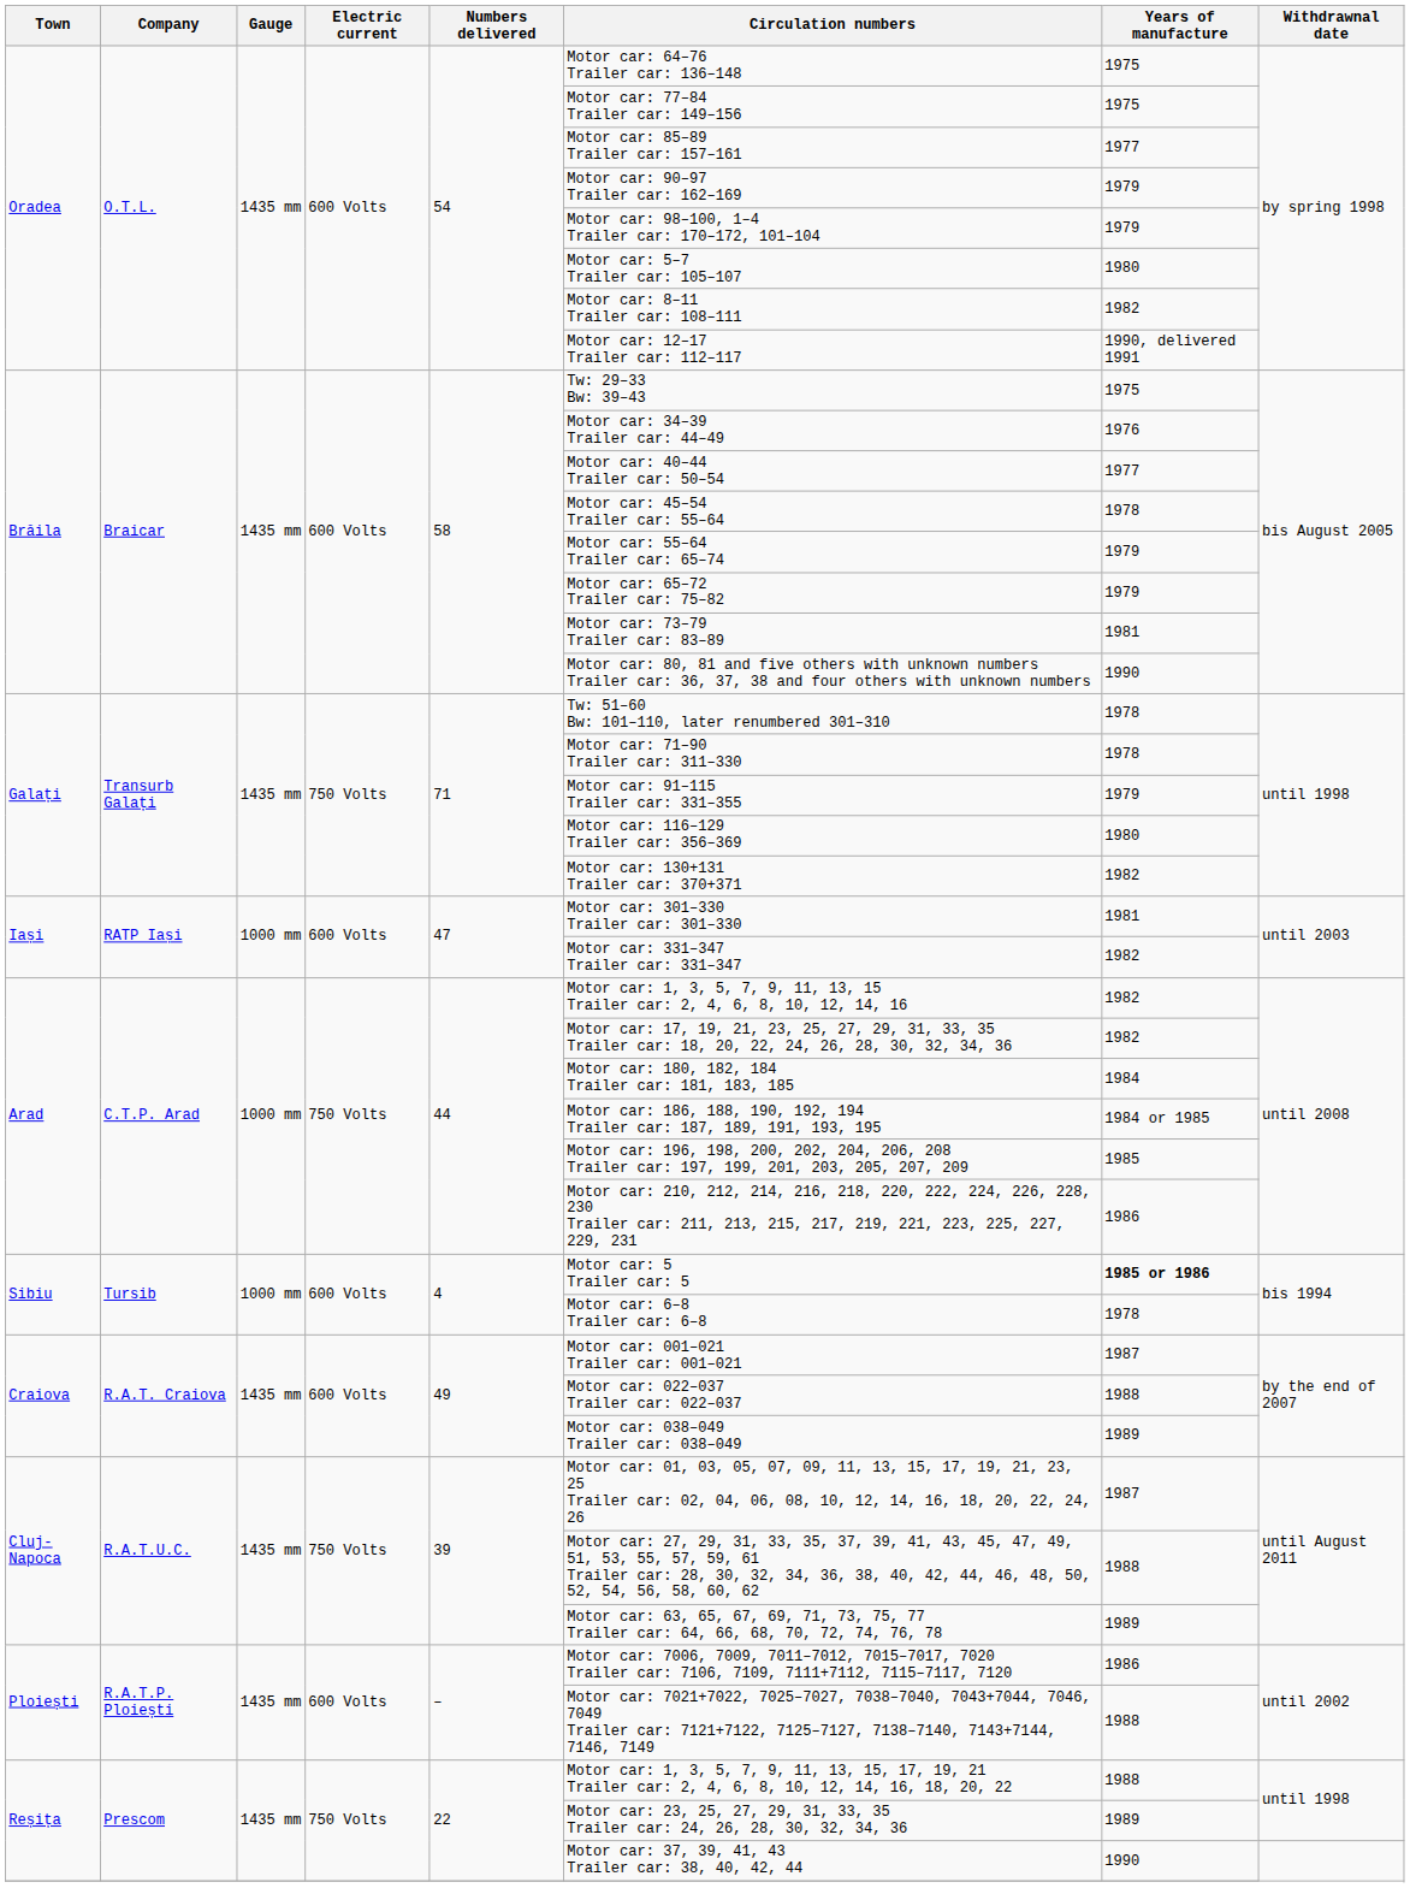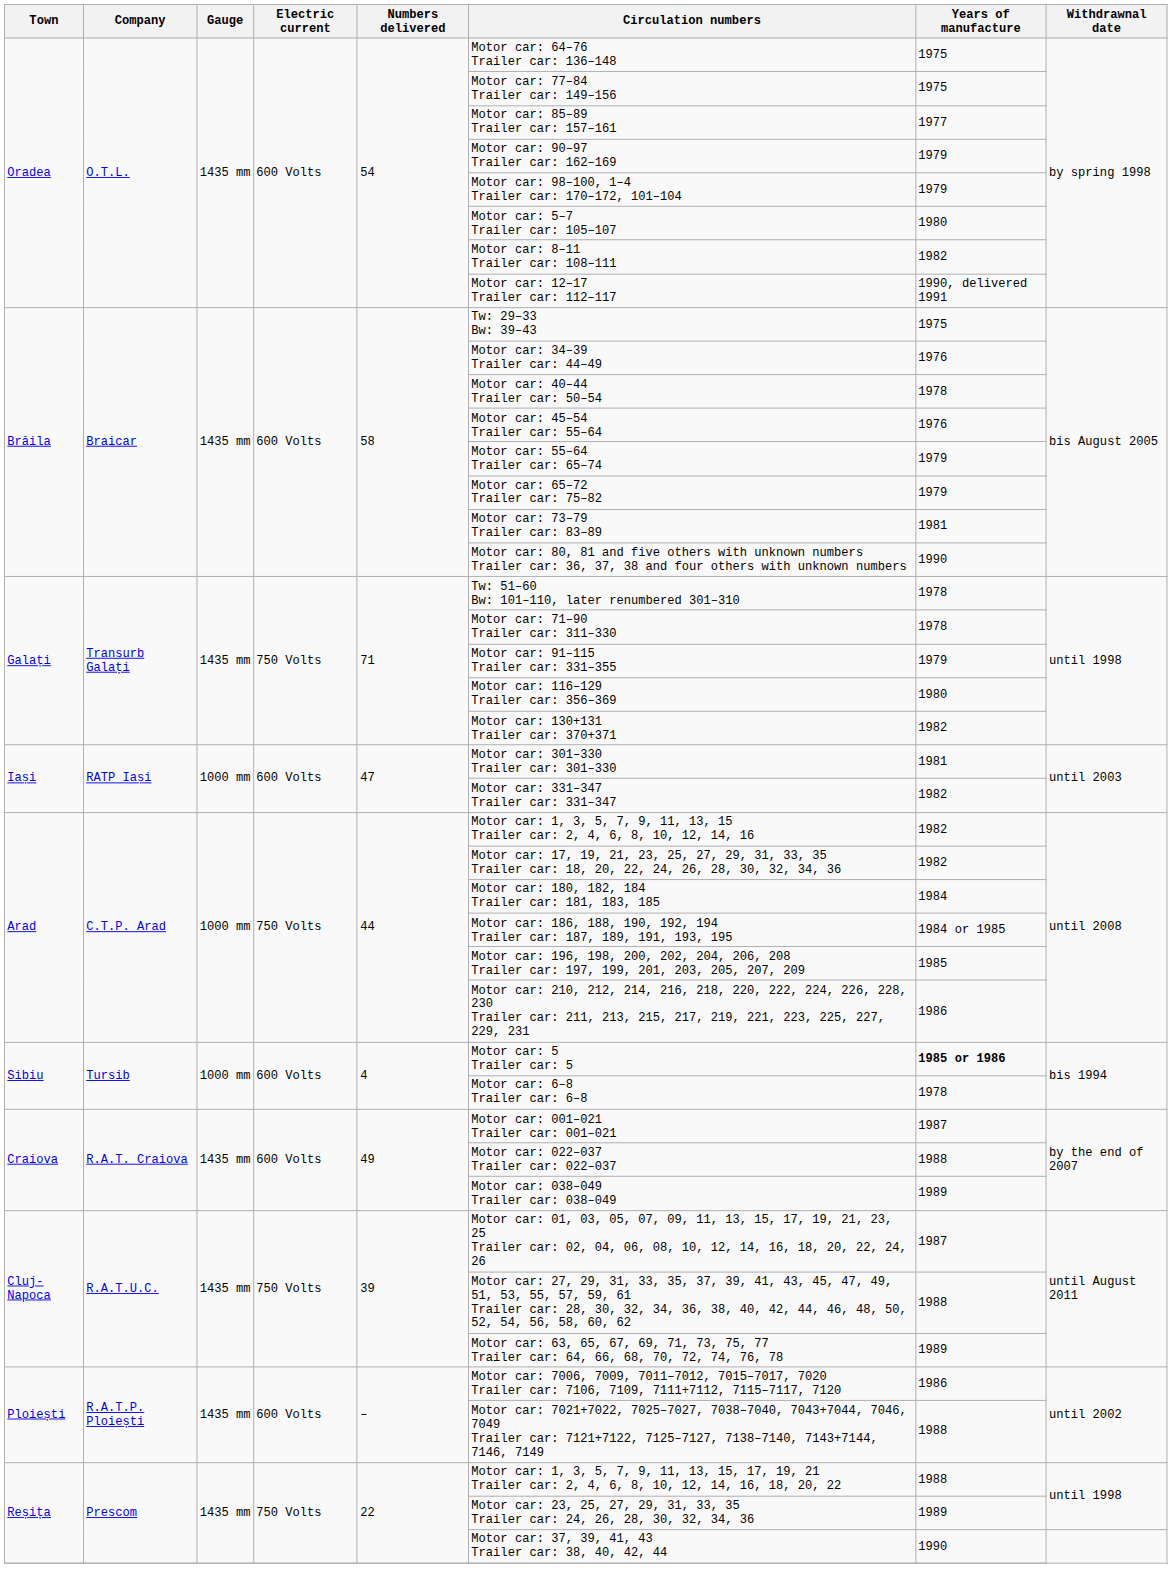row 12 | Years of manufacture: 1977 -> 1978
row 13 | Years of manufacture: 1978 -> 1976
